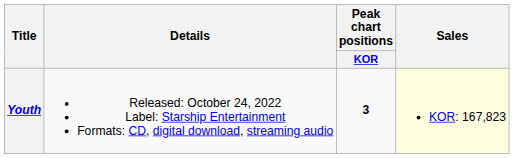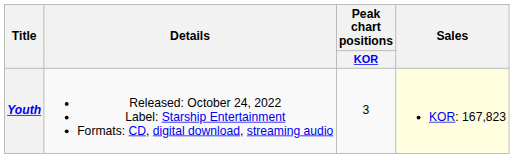Youth | Peak chart positions / KOR: bold -> normal
